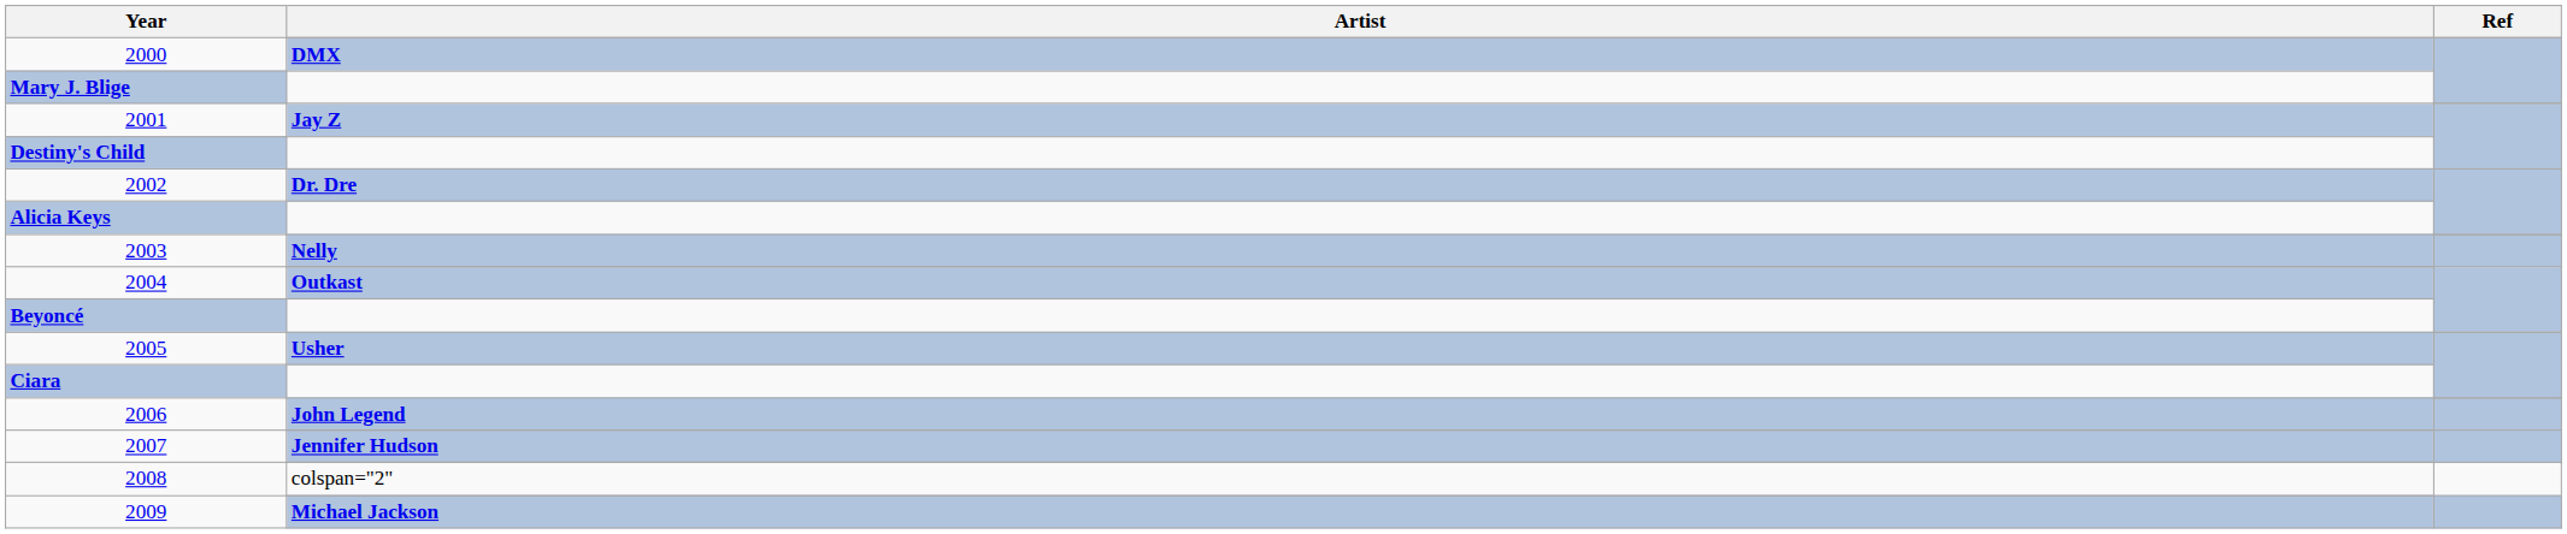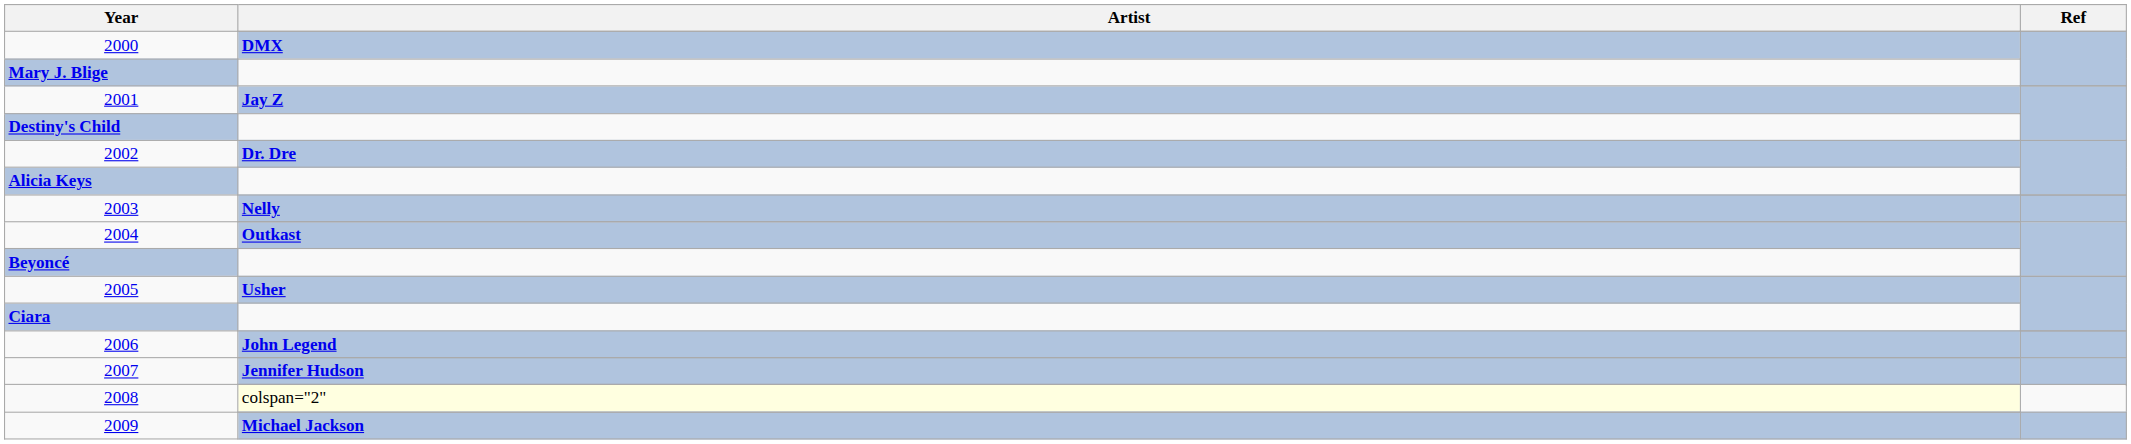2008 / colspan="2" | Artist: no background -> lightyellow background
